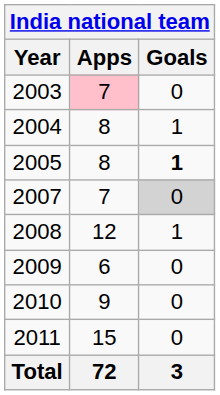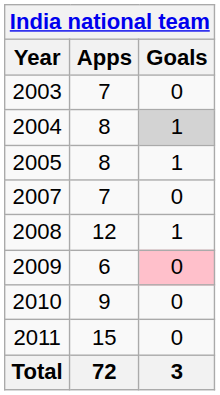2003 | Apps: pink background -> no background
2004 | Goals: no background -> lightgrey background
2005 | Goals: bold -> normal
2007 | Goals: lightgrey background -> no background
2009 | Goals: no background -> pink background
